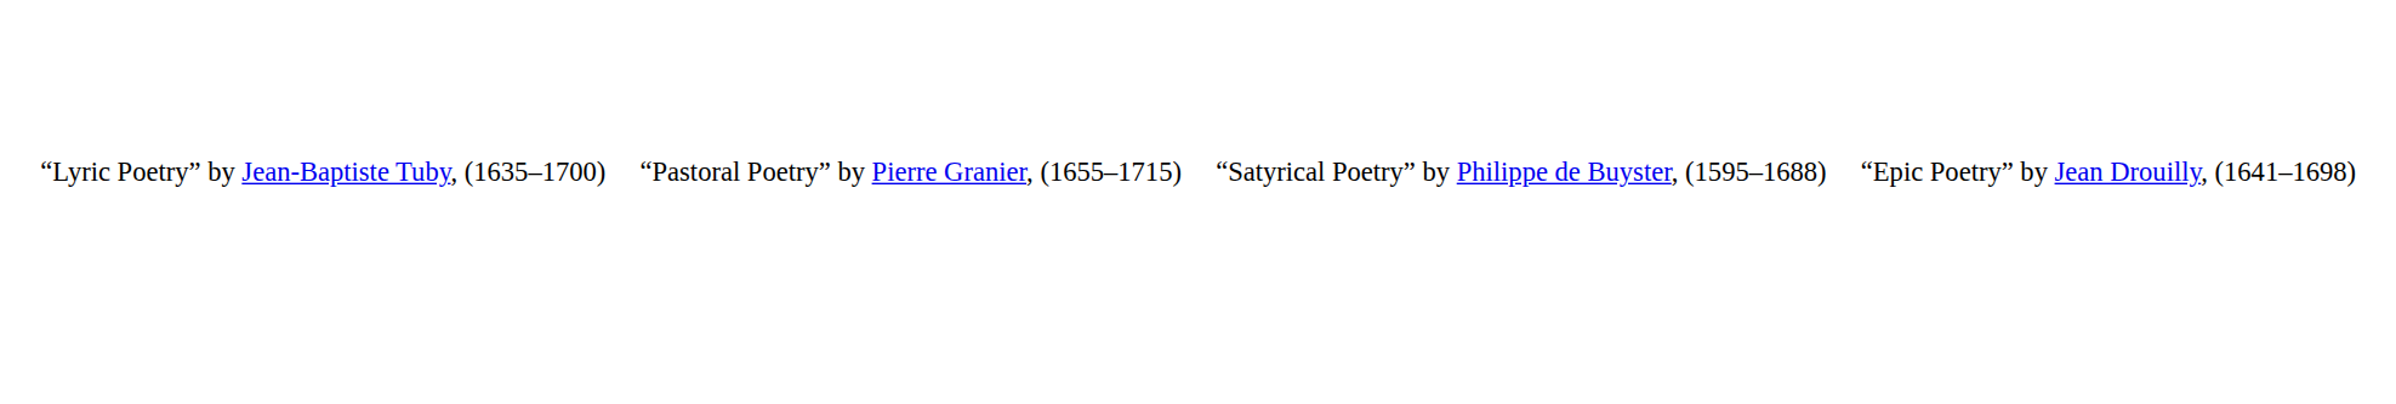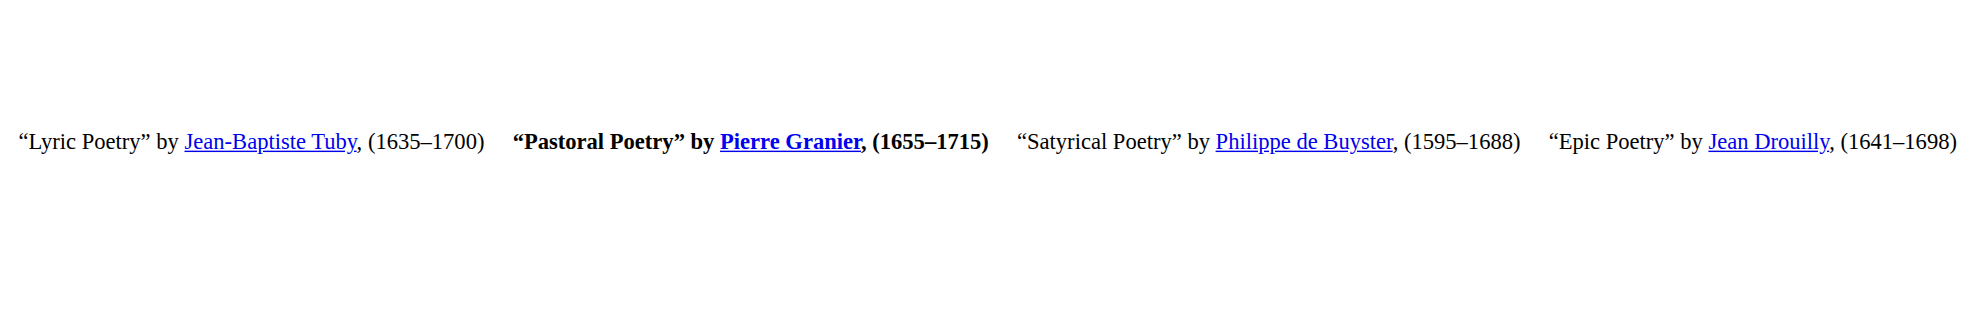“Lyric Poetry” by Jean-Baptiste Tuby, (1635–1700) | column 2: normal -> bold
